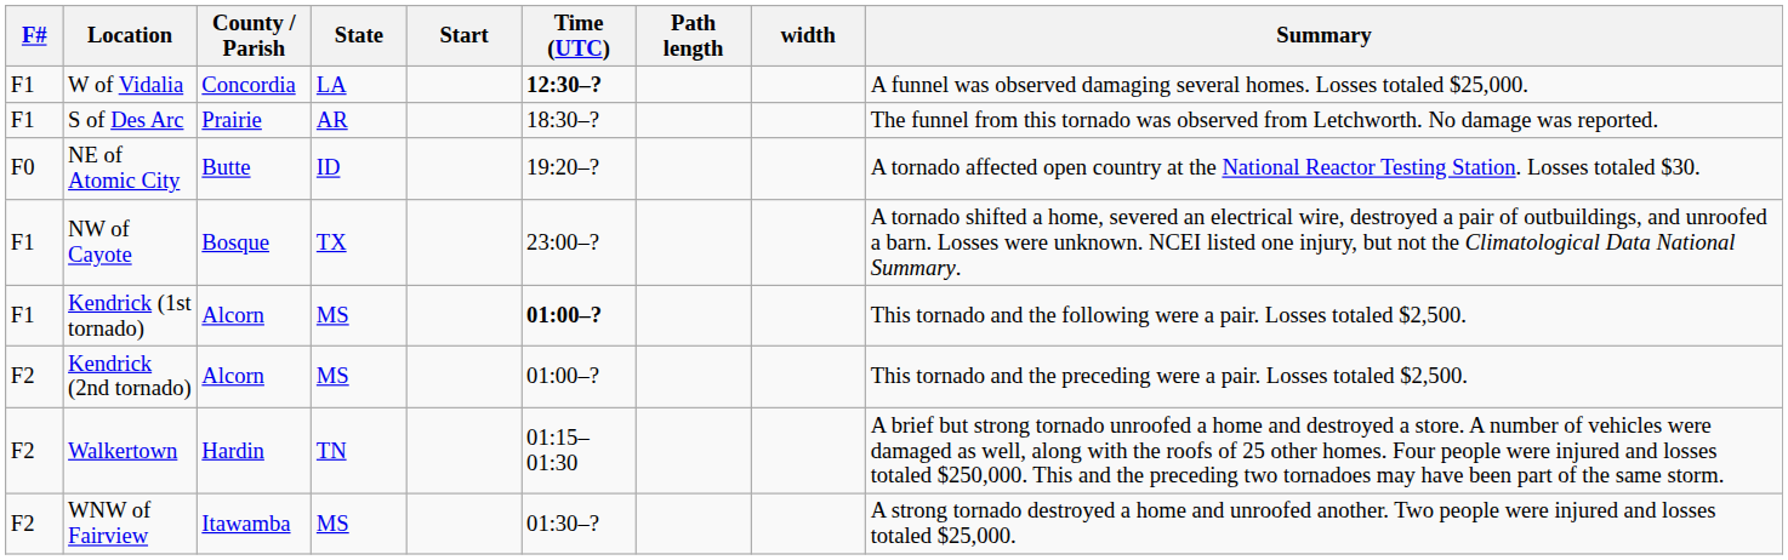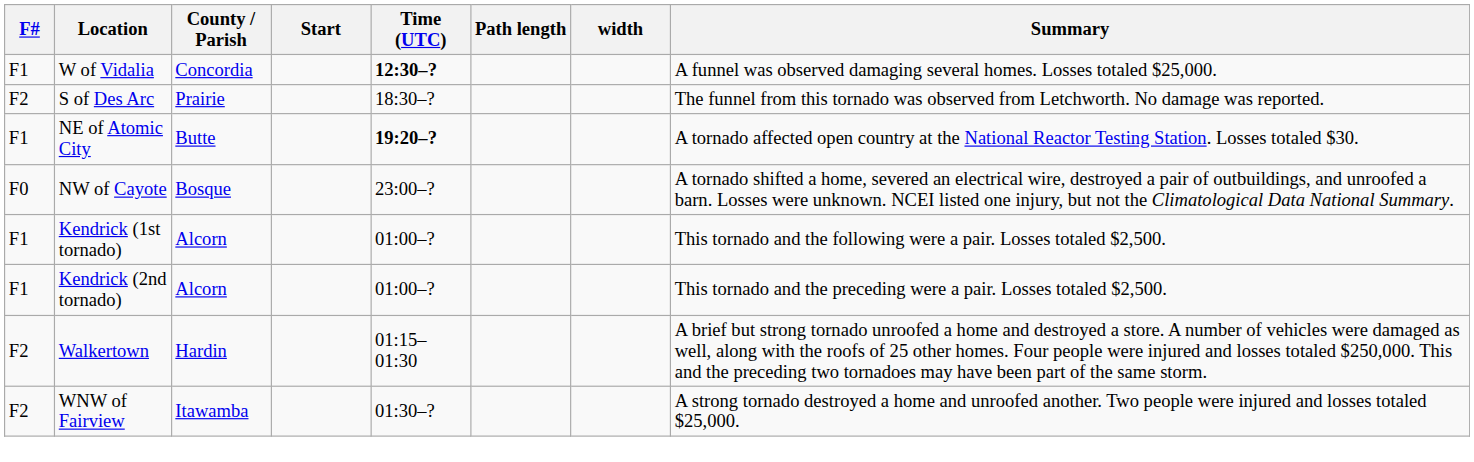- column: State | LA | AR | ID | TX | MS | MS | TN | MS
S of Des Arc | F#: F1 -> F2
NE of Atomic City | F#: F0 -> F1
NE of Atomic City | Time (UTC): normal -> bold
NW of Cayote | F#: F1 -> F0
Kendrick (1st tornado) | Time (UTC): bold -> normal
Kendrick (2nd tornado) | F#: F2 -> F1
